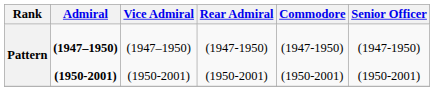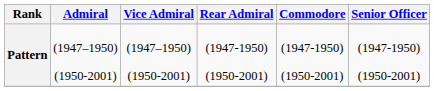Pattern | Admiral: bold -> normal
